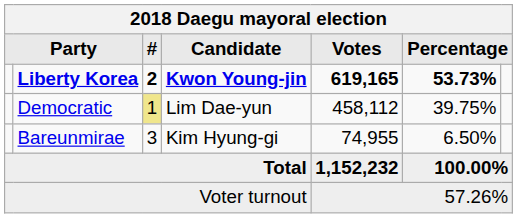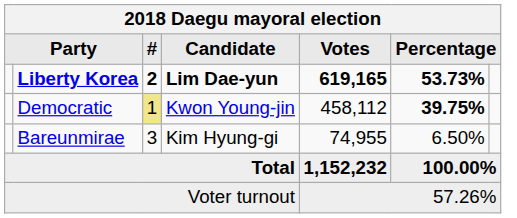Liberty Korea | Candidate: Kwon Young-jin -> Lim Dae-yun
Democratic | Candidate: Lim Dae-yun -> Kwon Young-jin
Democratic | column 6: normal -> bold
